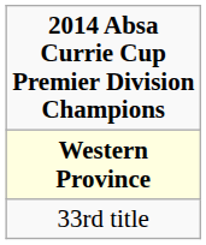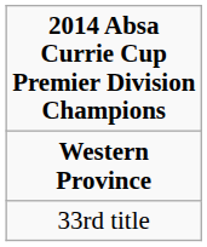row 2 | column 1: lightyellow background -> no background
